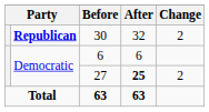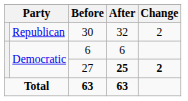30 | column 2: bold -> normal
27 | Change: normal -> bold
